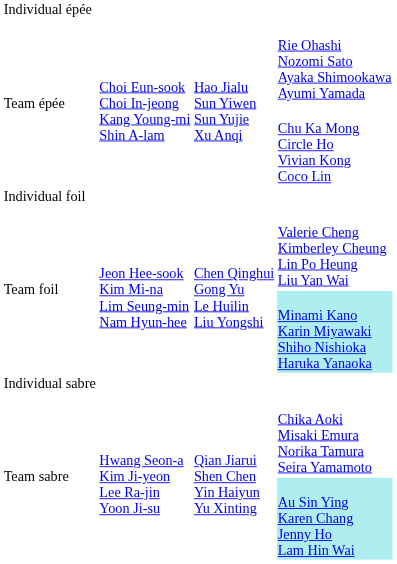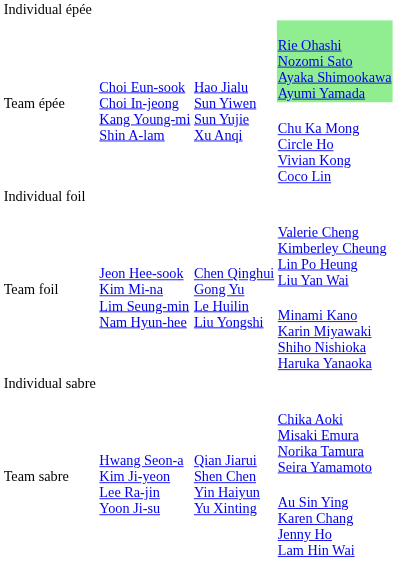Rie Ohashi Nozomi Sato Ayaka Shimookawa Ayumi Yamada | column 4: no background -> lightgreen background
Minami Kano Karin Miyawaki Shiho Nishioka Haruka Yanaoka | column 4: paleturquoise background -> no background
Au Sin Ying Karen Chang Jenny Ho Lam Hin Wai | column 4: paleturquoise background -> no background
